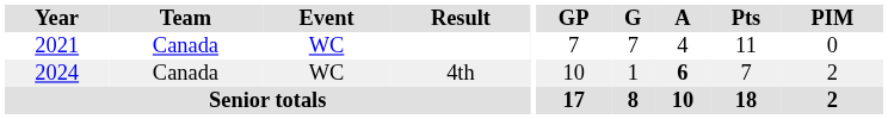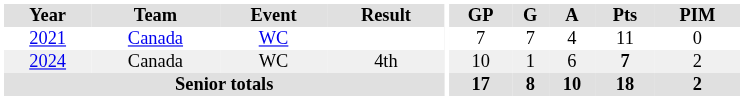4th | A: bold -> normal
4th | Pts: normal -> bold
